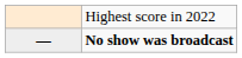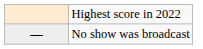— | column 2: bold -> normal
